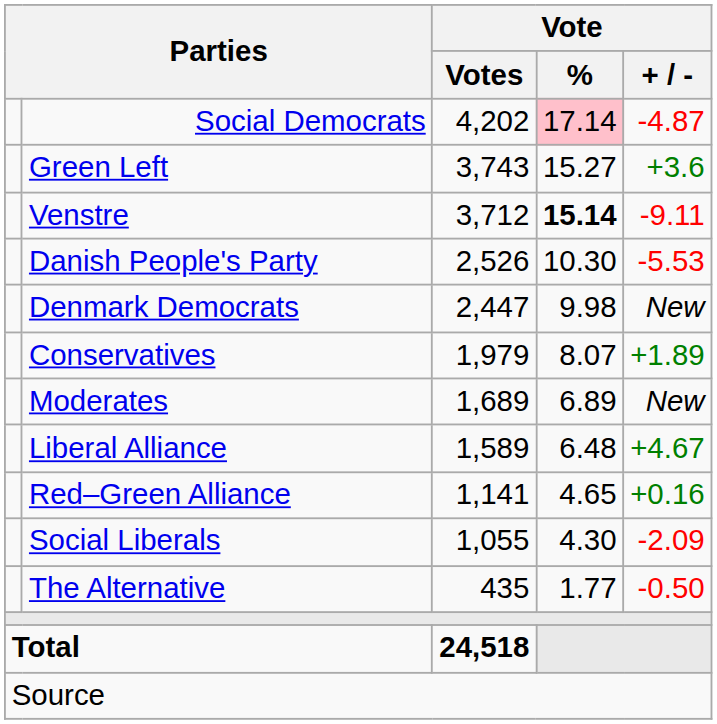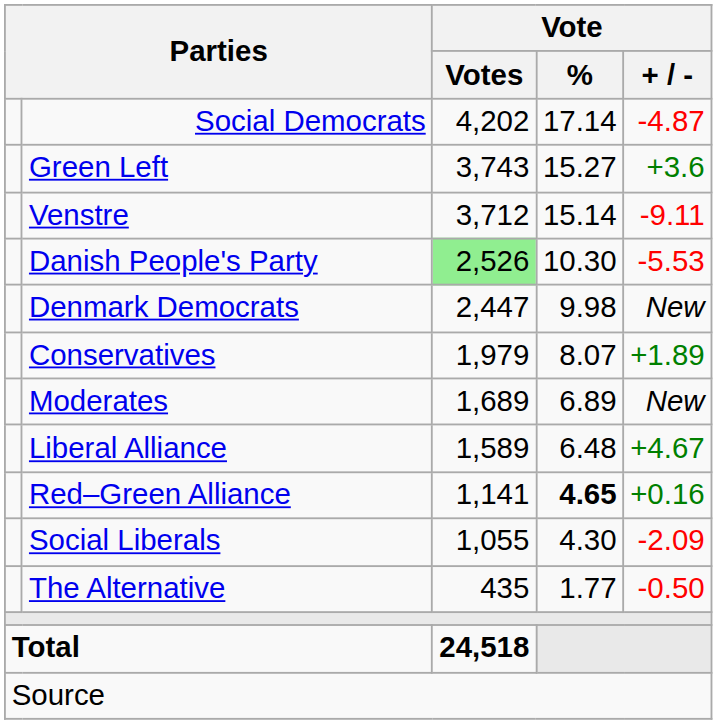Social Democrats | Vote / %: pink background -> no background
Venstre | Vote / %: bold -> normal
Danish People's Party | Vote / Votes: no background -> lightgreen background
Red–Green Alliance | Vote / %: normal -> bold
